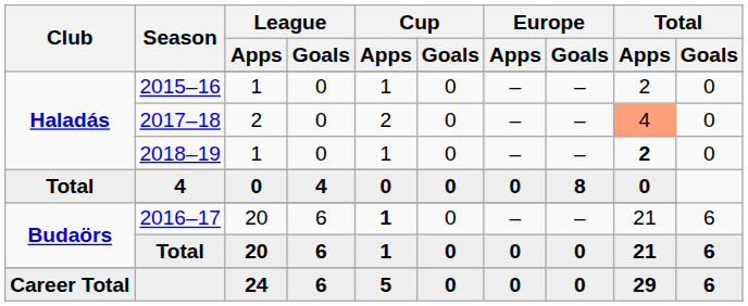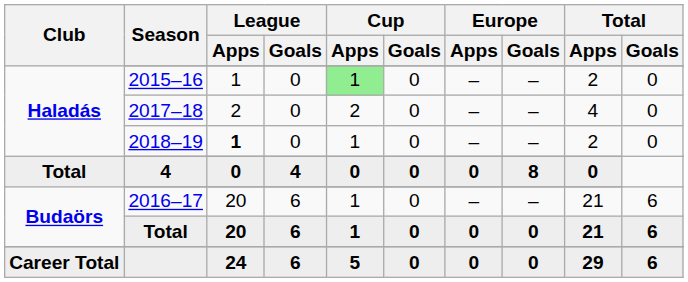2015–16 | Cup / Apps: no background -> lightgreen background
2017–18 | Total / Apps: lightsalmon background -> no background
2018–19 | League / Apps: normal -> bold
2018–19 | Total / Apps: bold -> normal
2016–17 | Cup / Apps: bold -> normal
